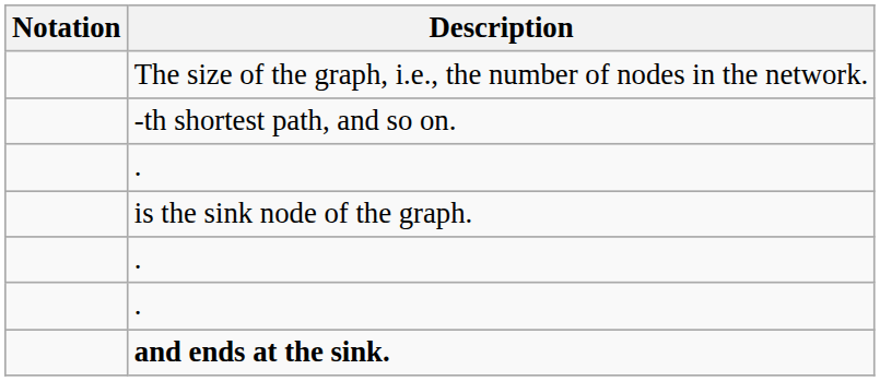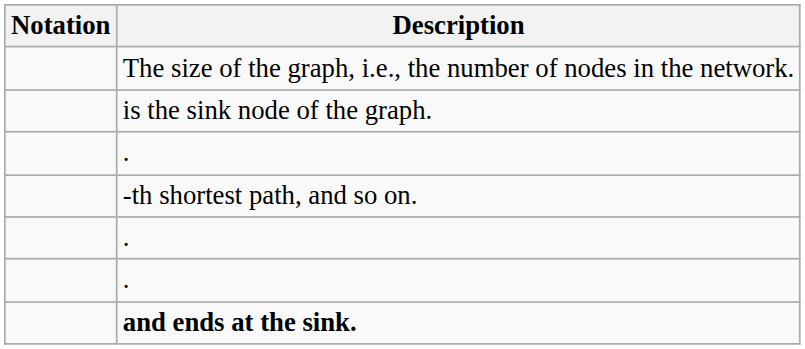row 3 | Description: -th shortest path, and so on. -> is the sink node of the graph.
row 5 | Description: is the sink node of the graph. -> -th shortest path, and so on.
